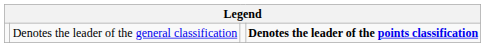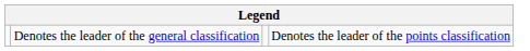Denotes the leader of the general classification | column 4: bold -> normal
